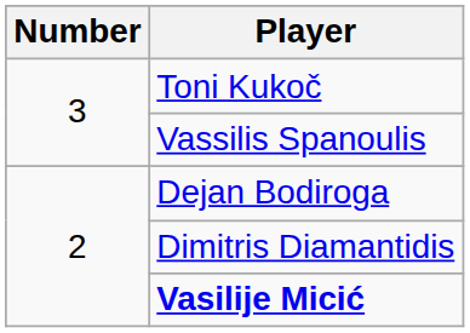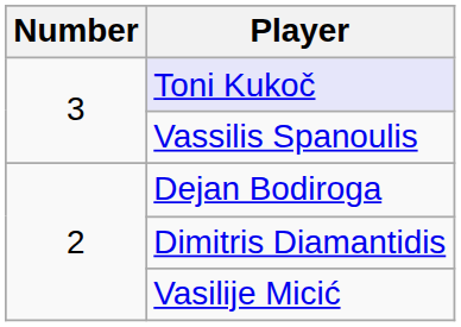Toni Kukoč | Player: no background -> lavender background
Vasilije Micić | Player: bold -> normal
